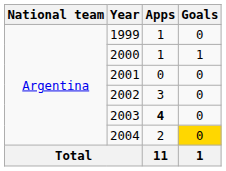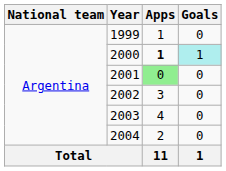2000 | Apps: normal -> bold
2000 | Goals: no background -> paleturquoise background
2001 | Apps: no background -> lightgreen background
2003 | Apps: bold -> normal
2004 | Goals: gold background -> no background
